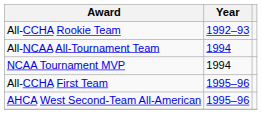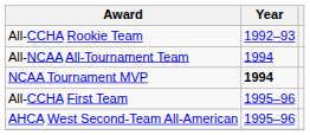NCAA Tournament MVP | Year: normal -> bold
